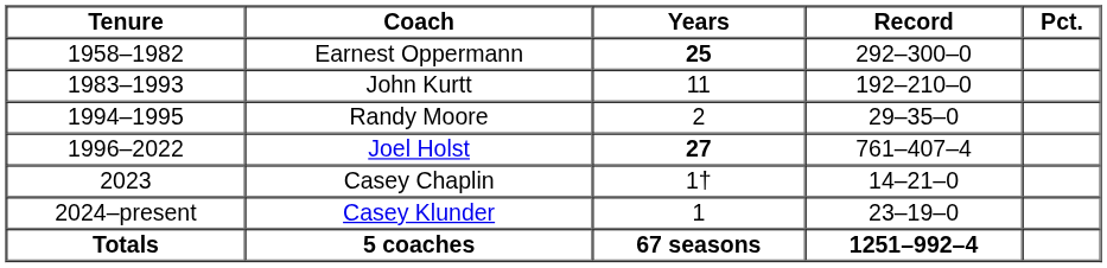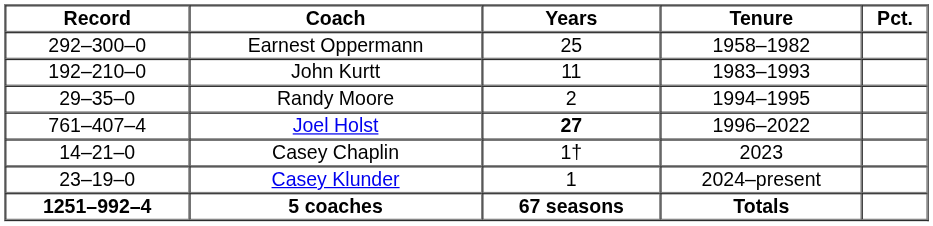columns swapped: Tenure <-> Record
Earnest Oppermann | Years: bold -> normal
